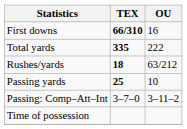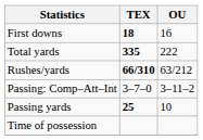First downs | TEX: 66/310 -> 18
Rushes/yards | TEX: 18 -> 66/310
rows swapped: Passing yards <-> Passing: Comp–Att–Int
